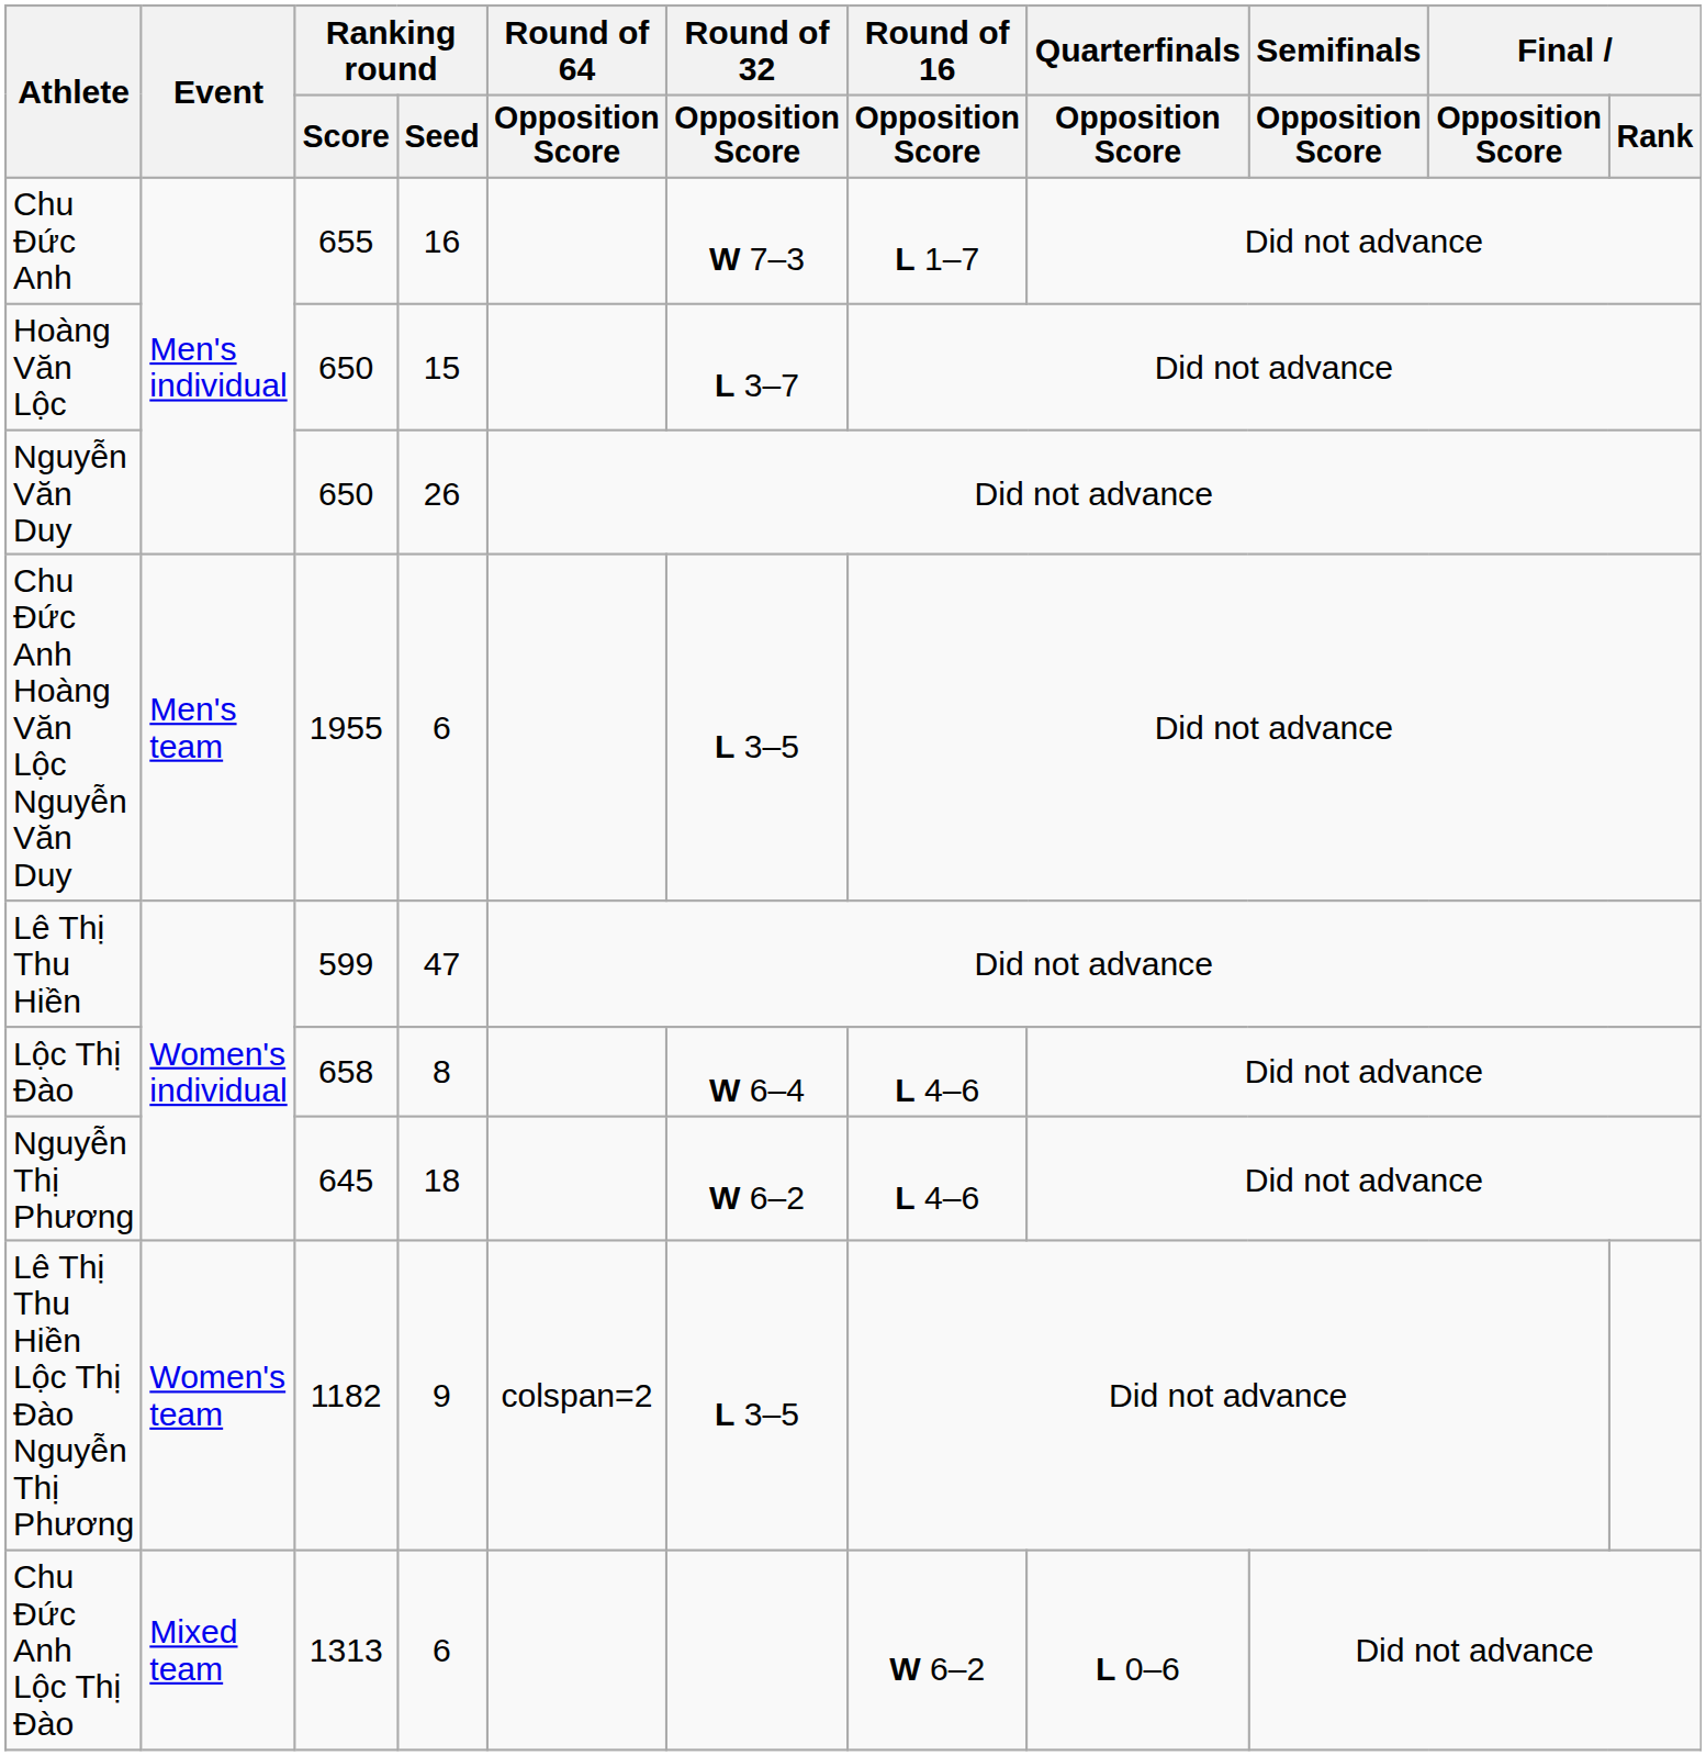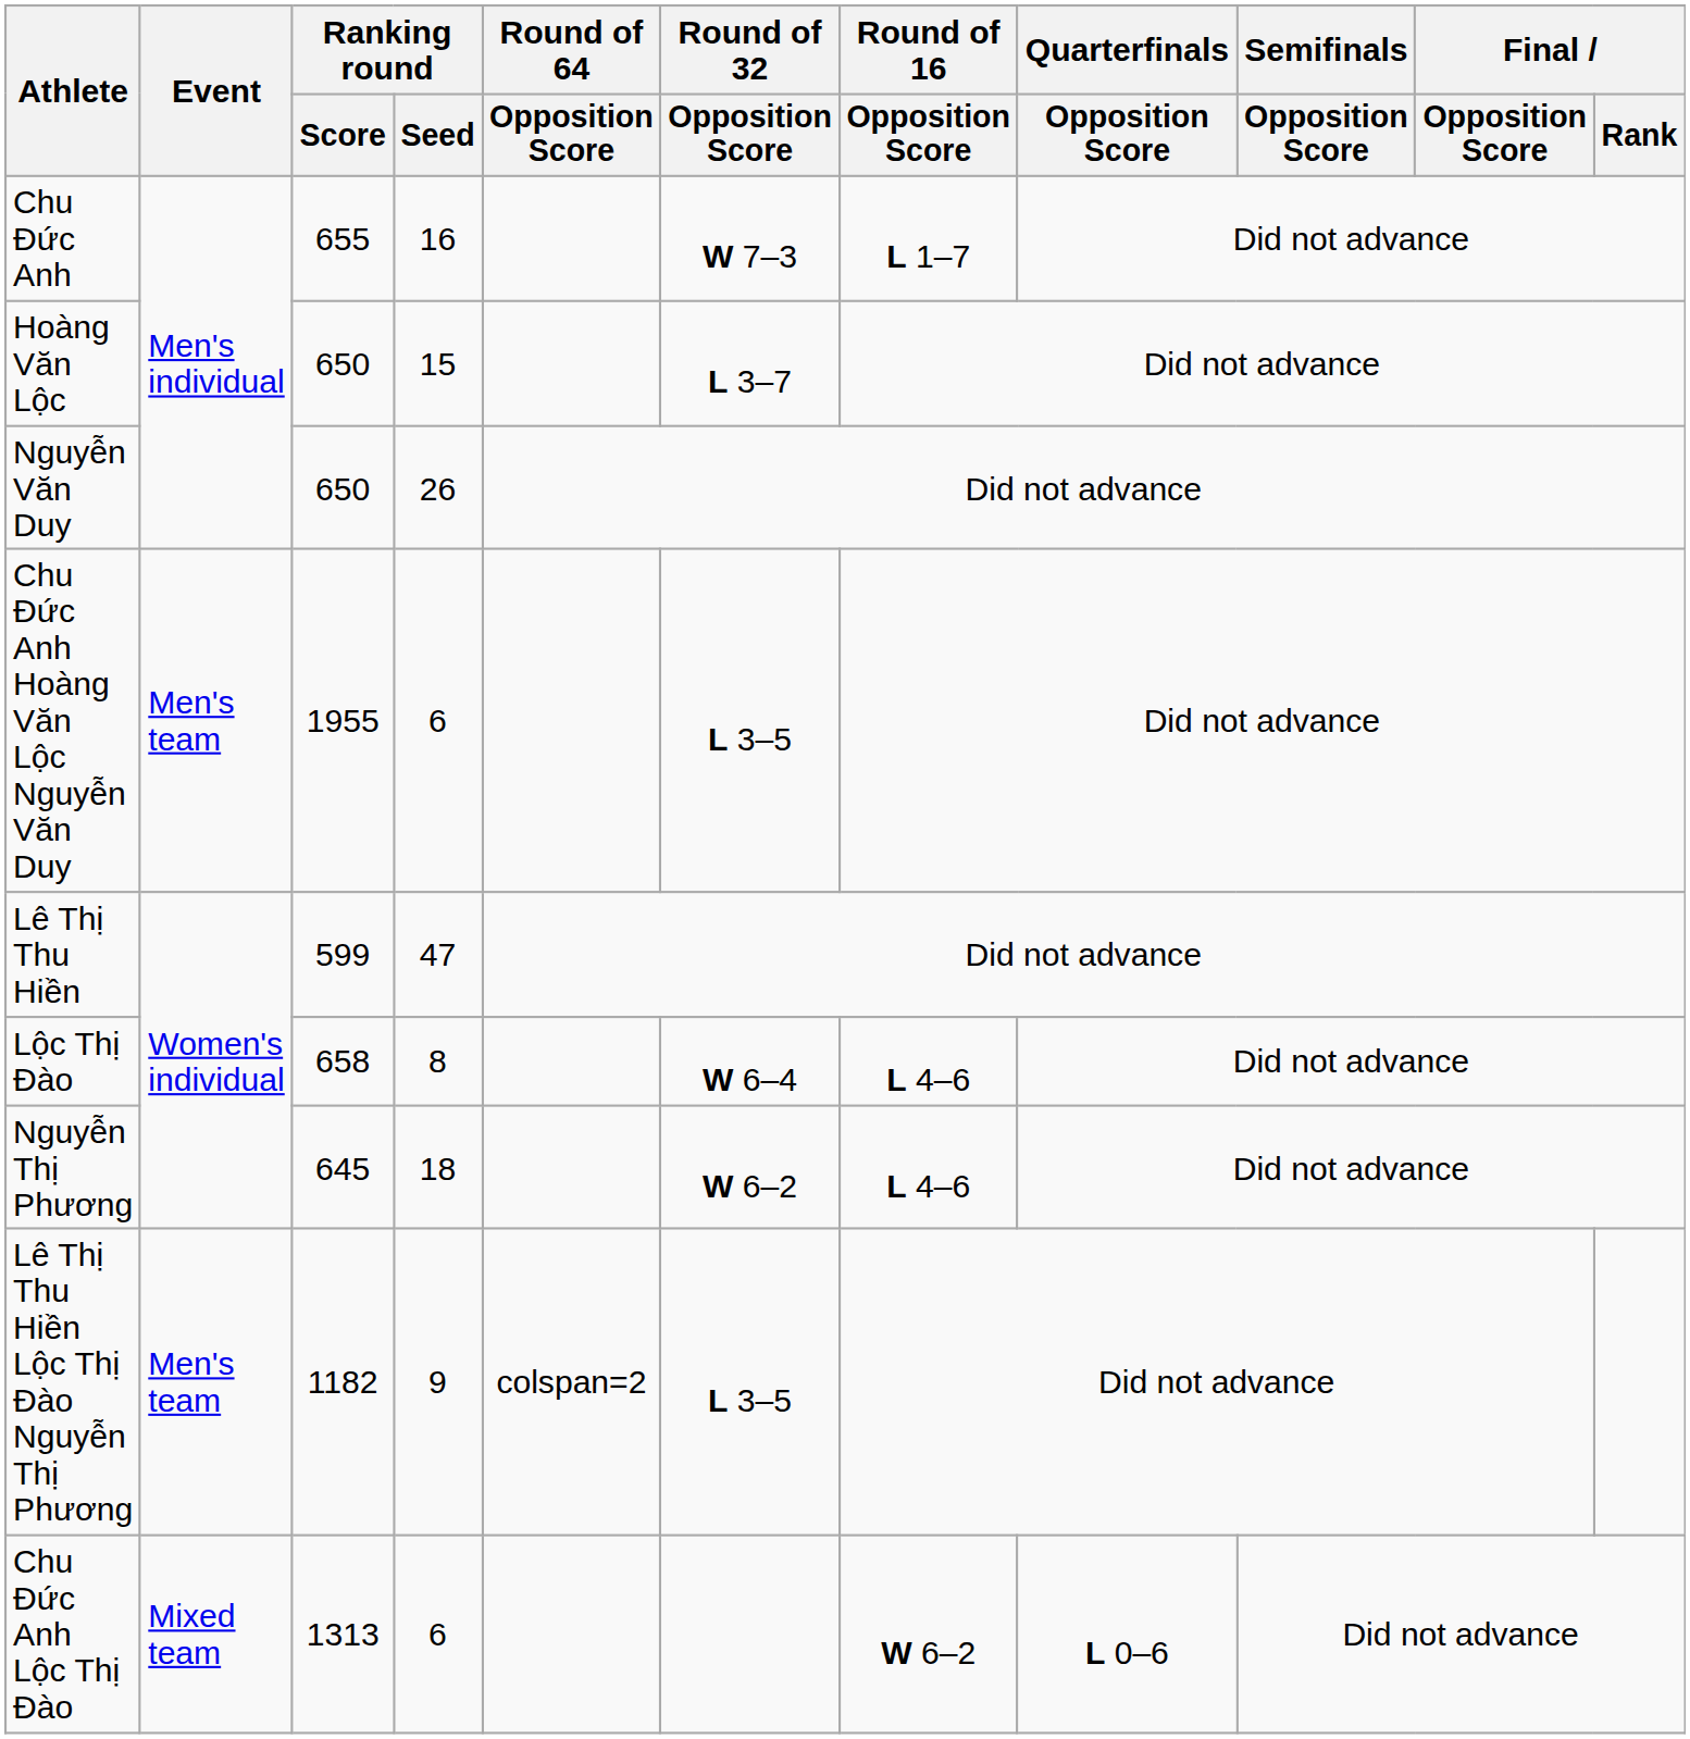Lê Thị Thu Hiền Lộc Thị Đào Nguyễn Thị Phương | Event: Women's team -> Men's team
